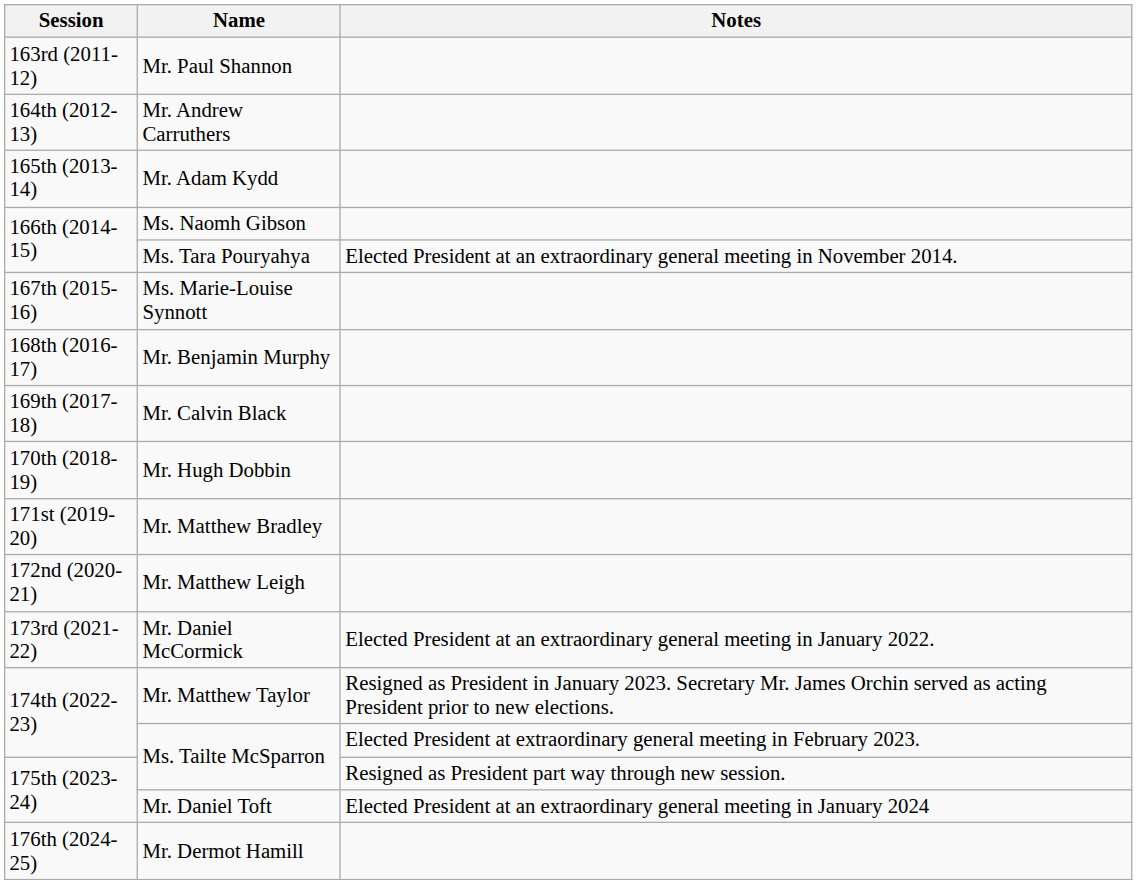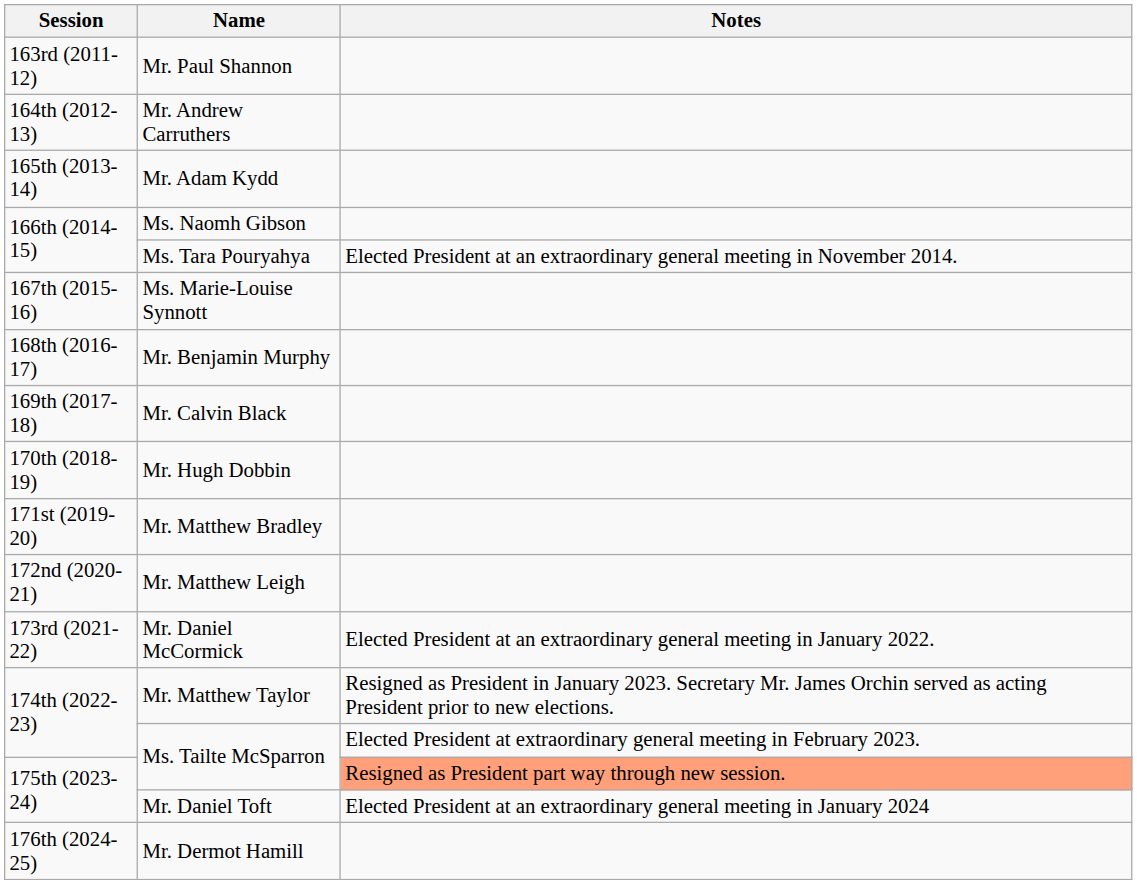175th (2023-24) / Ms. Tailte McSparron | Notes: no background -> lightsalmon background
